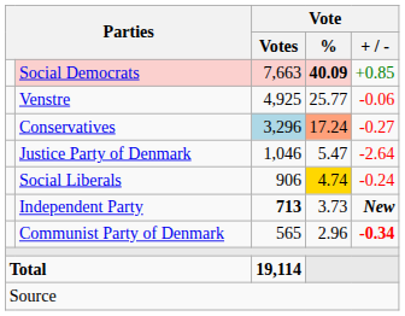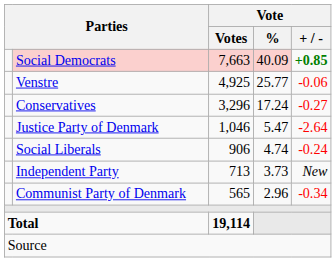Social Democrats | Vote / %: bold -> normal
Social Democrats | Vote / + / -: normal -> bold
Conservatives | Vote / Votes: lightblue background -> no background
Conservatives | Vote / %: lightsalmon background -> no background
Social Liberals | Vote / %: gold background -> no background
Independent Party | Vote / Votes: bold -> normal
Independent Party | Vote / + / -: bold -> normal
Communist Party of Denmark | Vote / + / -: bold -> normal
